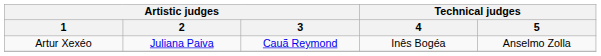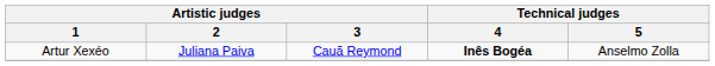Artur Xexéo | Technical judges / 4: normal -> bold
